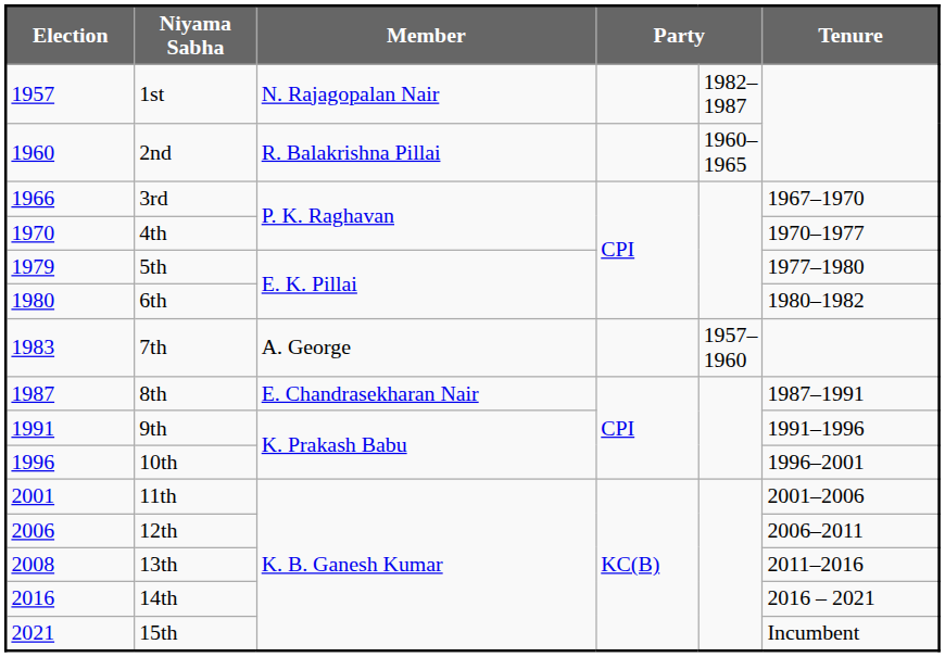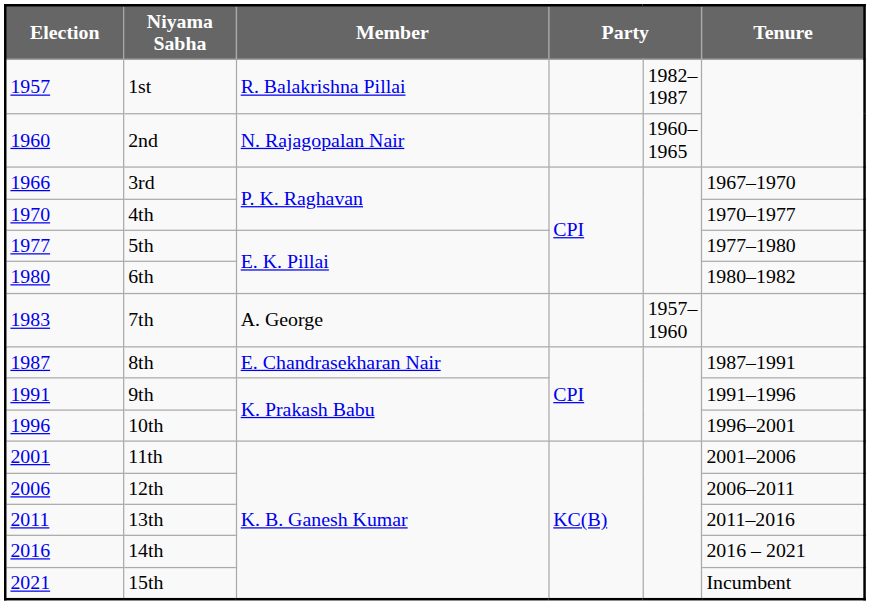1st | Member: N. Rajagopalan Nair -> R. Balakrishna Pillai
2nd | Member: R. Balakrishna Pillai -> N. Rajagopalan Nair
5th | Election: 1979 -> 1977
13th | Election: 2008 -> 2011
